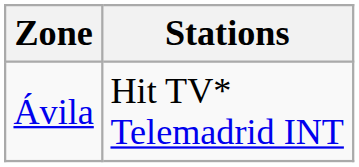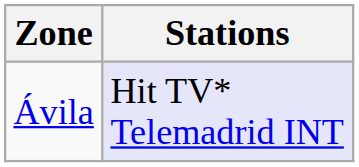Ávila | Stations: no background -> lavender background
